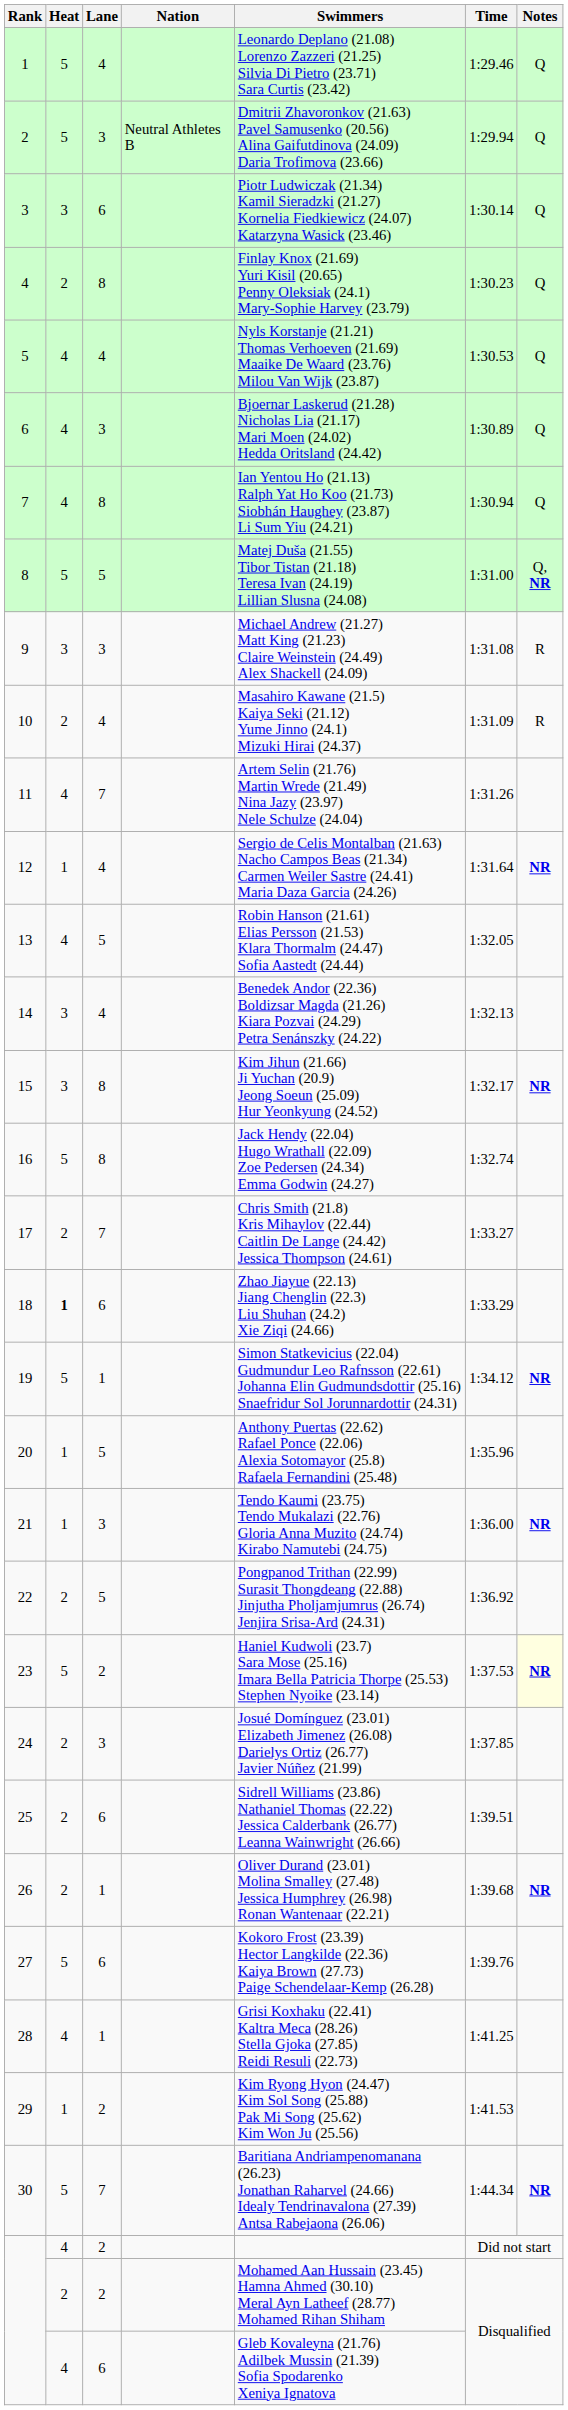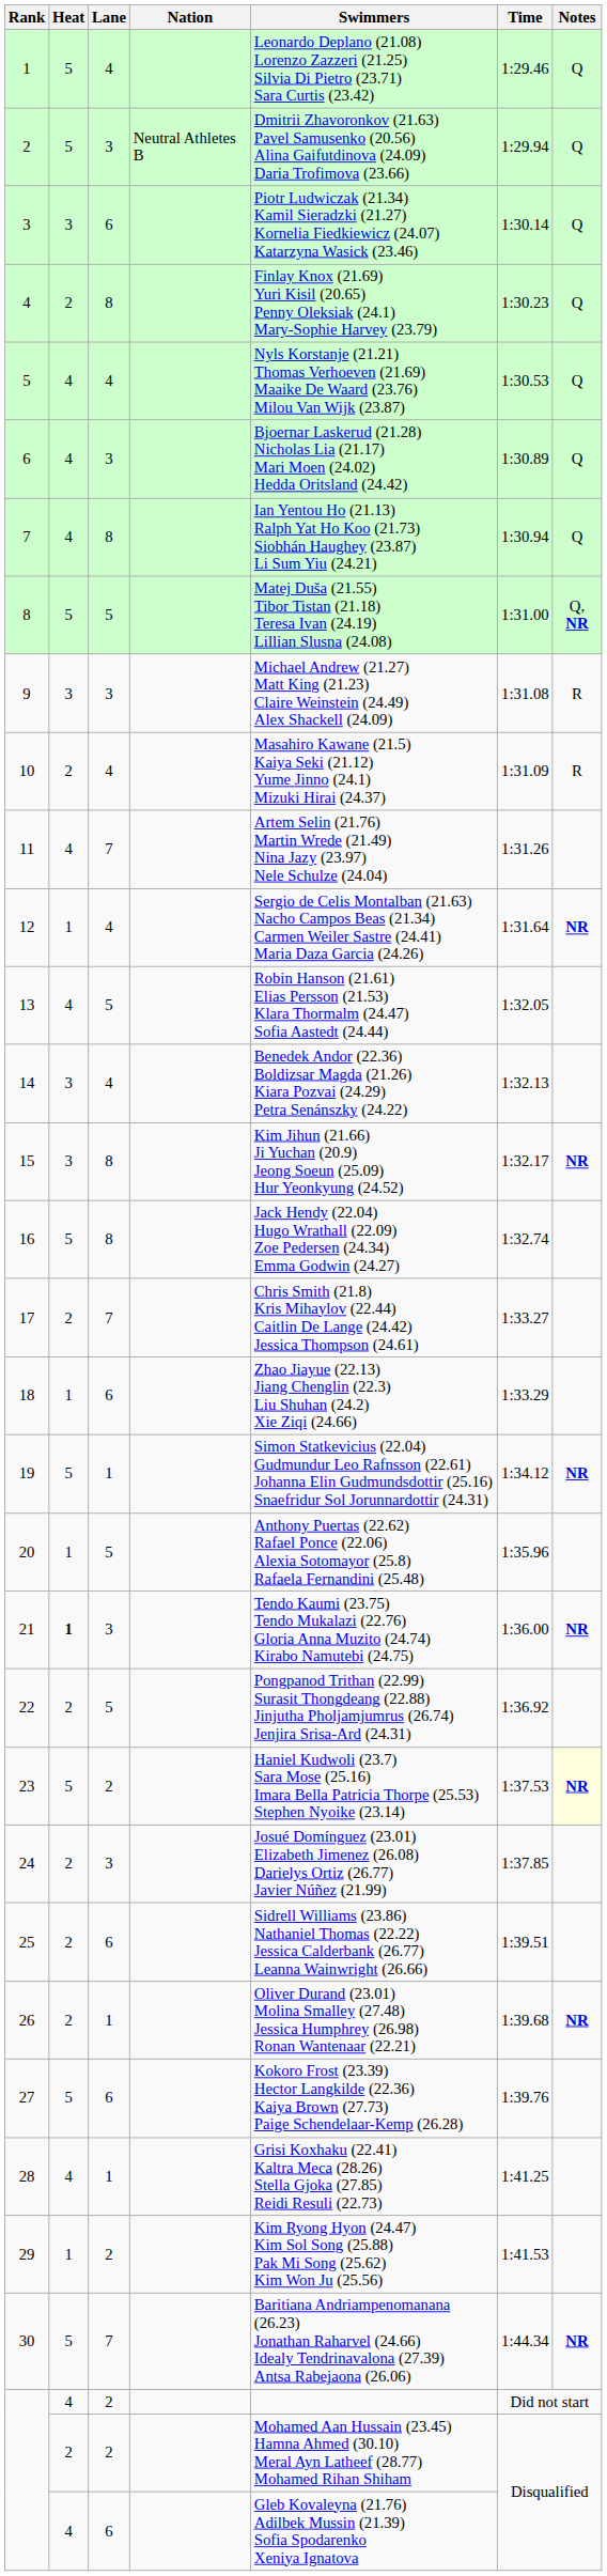18 | Heat: bold -> normal
21 | Heat: normal -> bold
